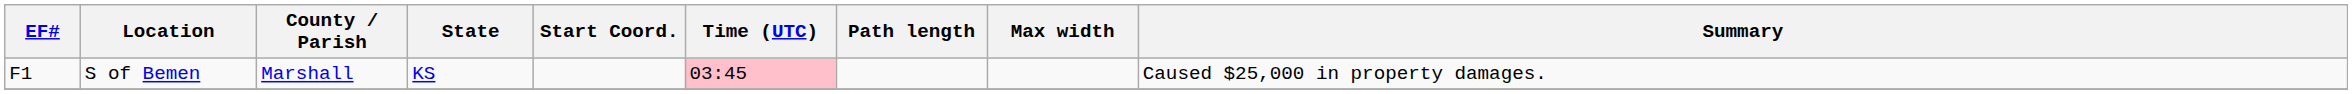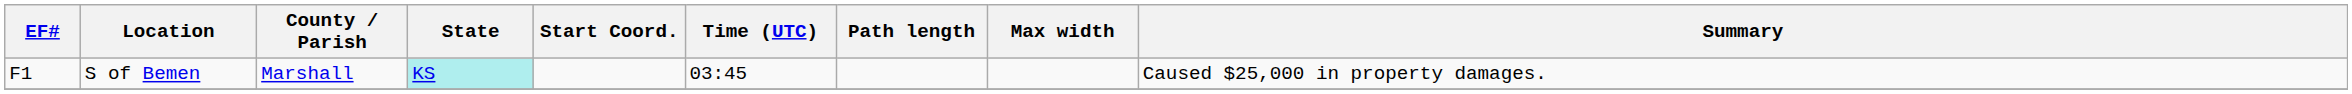S of Bemen | State: no background -> paleturquoise background
S of Bemen | Time (UTC): pink background -> no background
